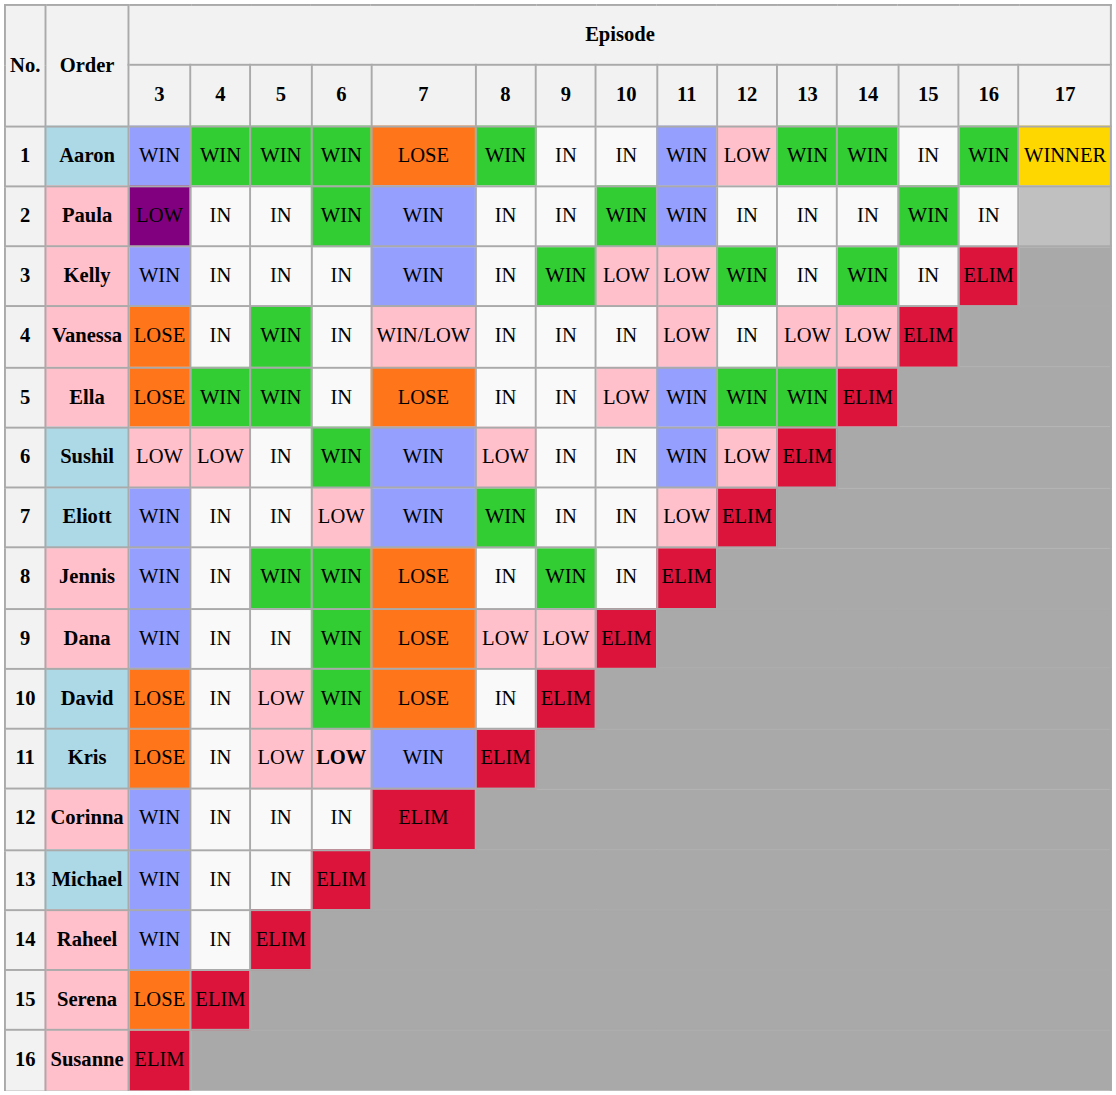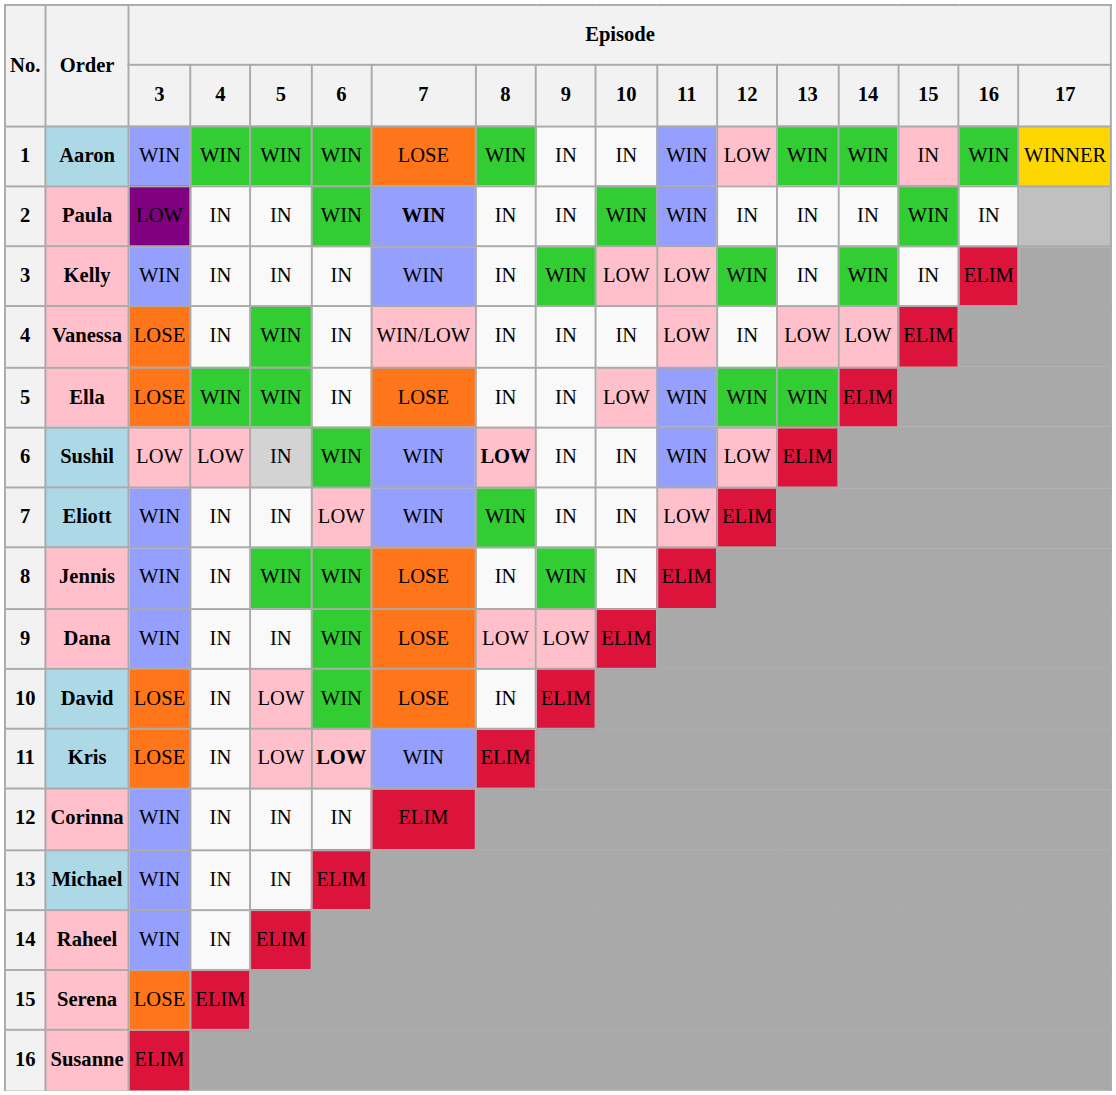Aaron | Episode / 15: no background -> pink background
Paula | Episode / 7: normal -> bold
Sushil | Episode / 5: no background -> lightgrey background
Sushil | Episode / 8: normal -> bold
